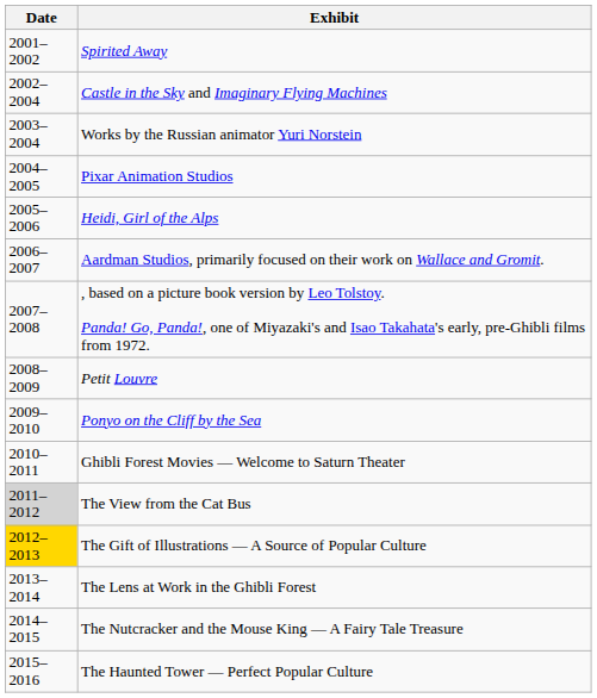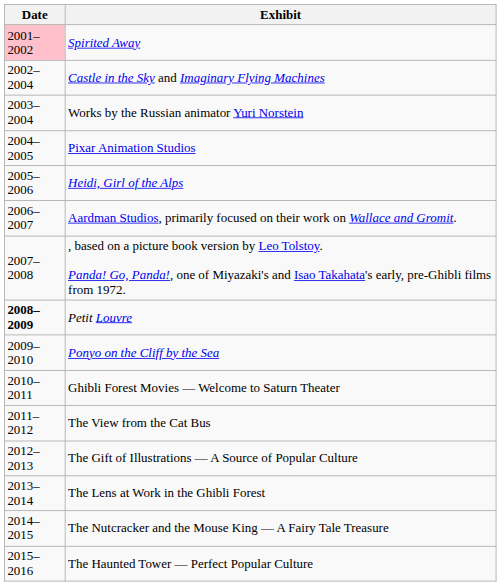Spirited Away | Date: no background -> pink background
Petit Louvre | Date: normal -> bold
The View from the Cat Bus | Date: lightgrey background -> no background
The Gift of Illustrations ― A Source of Popular Culture | Date: gold background -> no background
